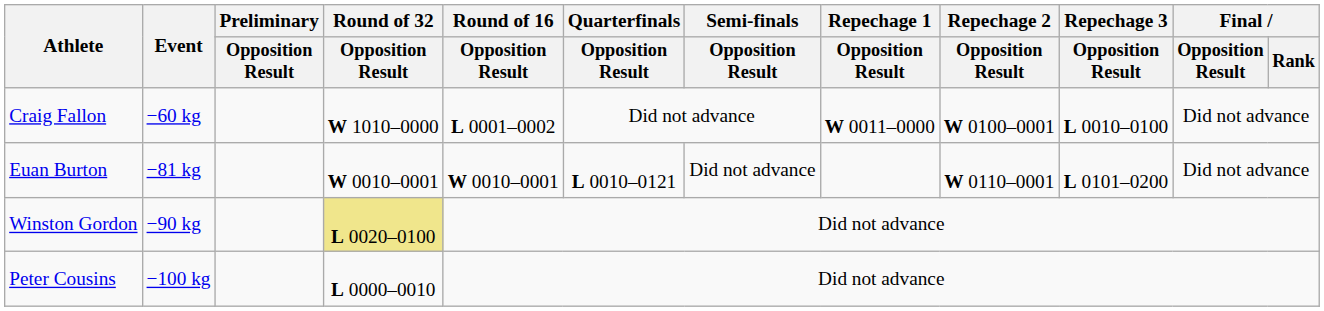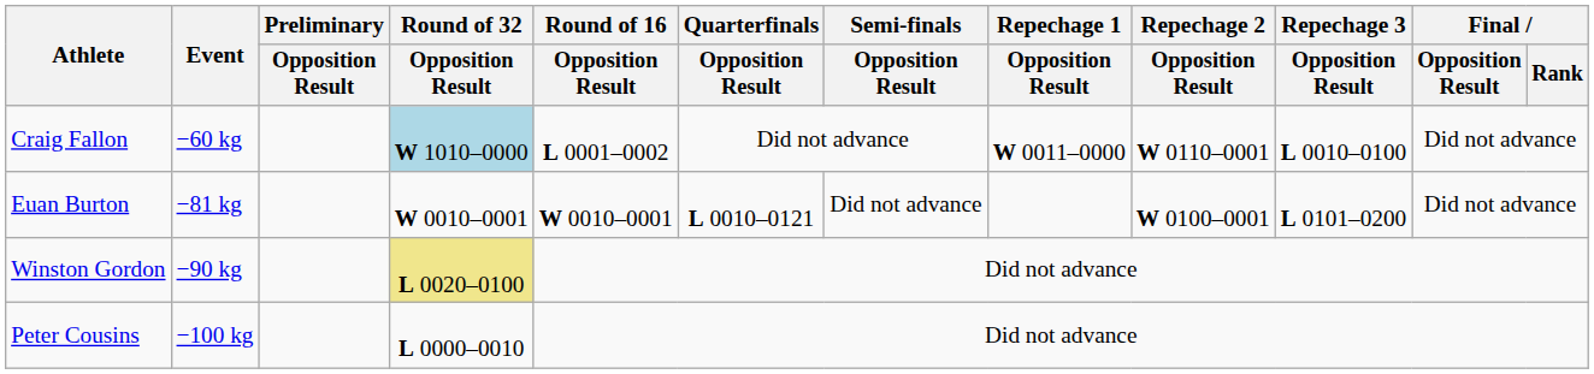Craig Fallon | Round of 32 / Opposition Result: no background -> lightblue background
Craig Fallon | Repechage 2 / Opposition Result: W 0100–0001 -> W 0110–0001
Euan Burton | Repechage 2 / Opposition Result: W 0110–0001 -> W 0100–0001
